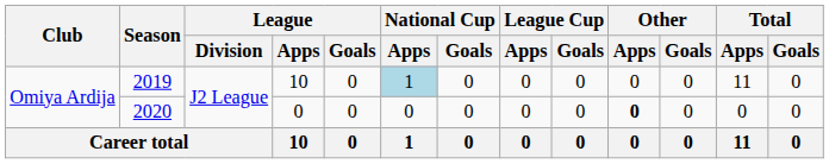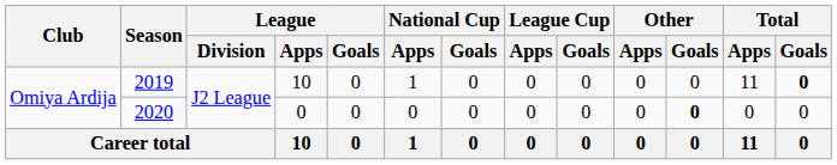2019 | National Cup / Apps: lightblue background -> no background
2019 | Total / Goals: normal -> bold
2020 | Other / Apps: bold -> normal
2020 | Other / Goals: normal -> bold
